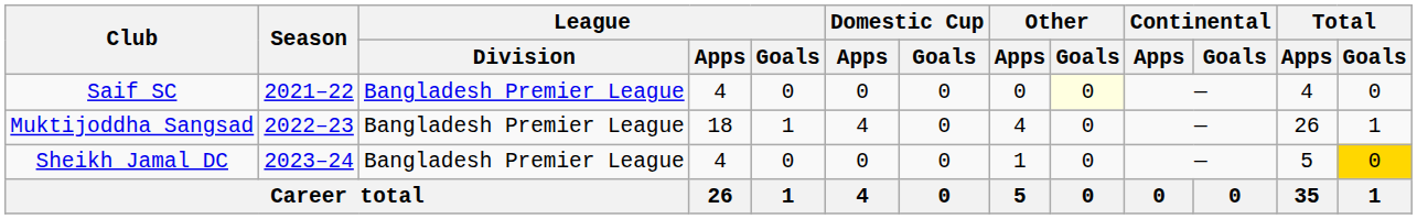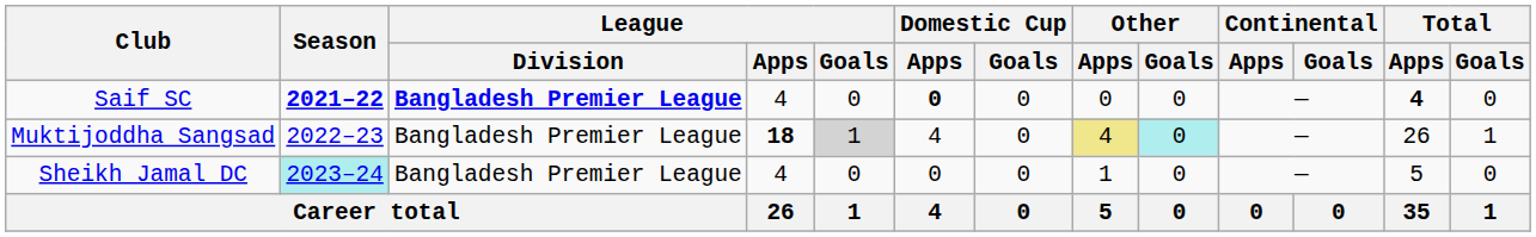Saif SC | Season: normal -> bold
Saif SC | League / Division: normal -> bold
Saif SC | Domestic Cup / Apps: normal -> bold
Saif SC | Other / Goals: lightyellow background -> no background
Saif SC | Total / Apps: normal -> bold
Muktijoddha Sangsad | League / Apps: normal -> bold
Muktijoddha Sangsad | League / Goals: no background -> lightgrey background
Muktijoddha Sangsad | Other / Apps: no background -> khaki background
Muktijoddha Sangsad | Other / Goals: no background -> paleturquoise background
Sheikh Jamal DC | Season: no background -> paleturquoise background
Sheikh Jamal DC | Total / Goals: gold background -> no background
